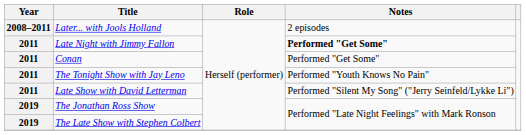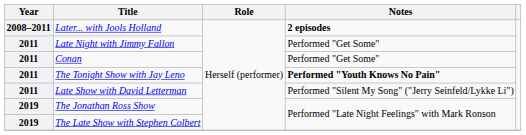Later... with Jools Holland | Notes: normal -> bold
Late Night with Jimmy Fallon | Notes: bold -> normal
The Tonight Show with Jay Leno | Notes: normal -> bold
